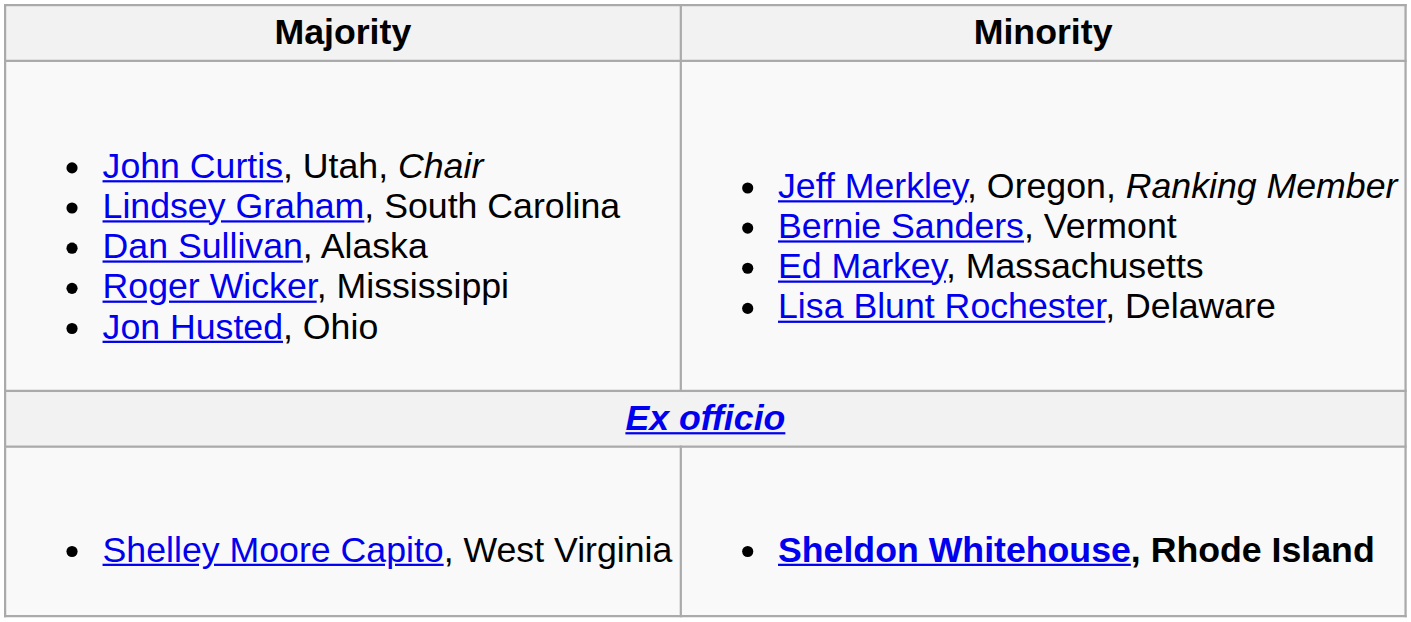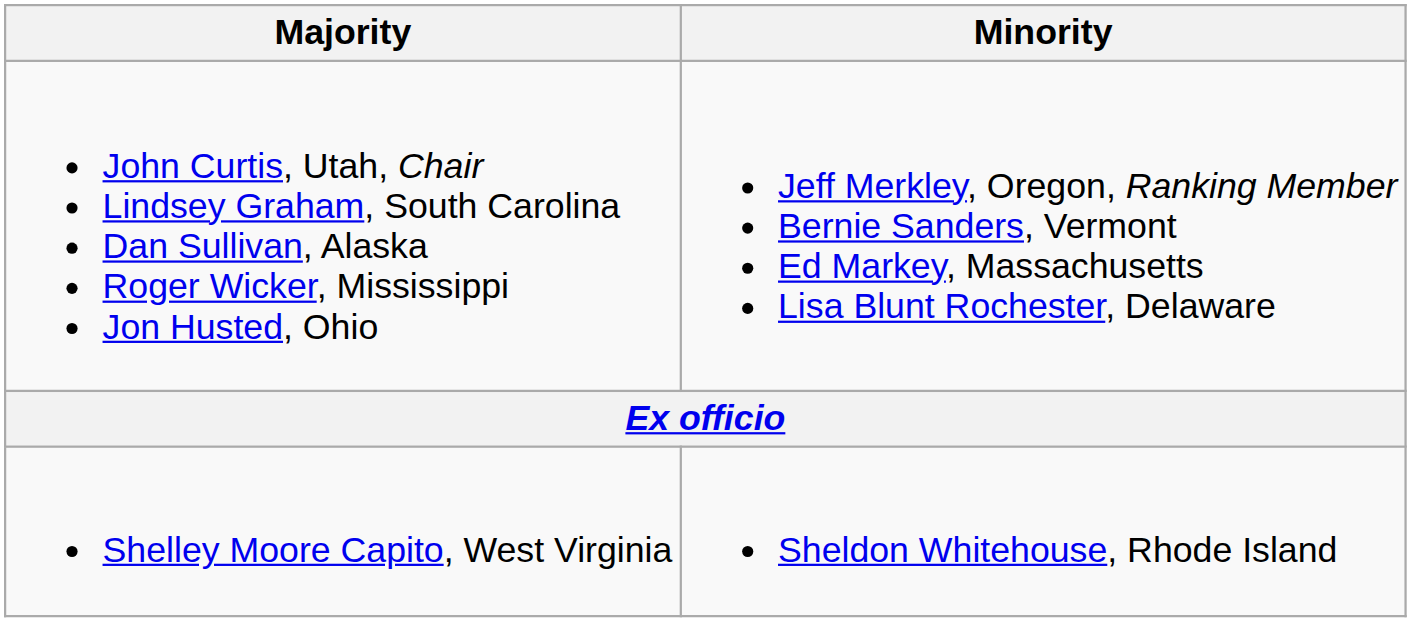Shelley Moore Capito, West Virginia | Minority: bold -> normal
